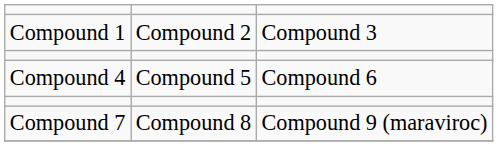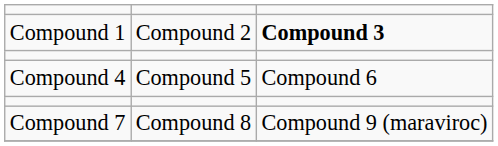Compound 1 | column 3: normal -> bold
